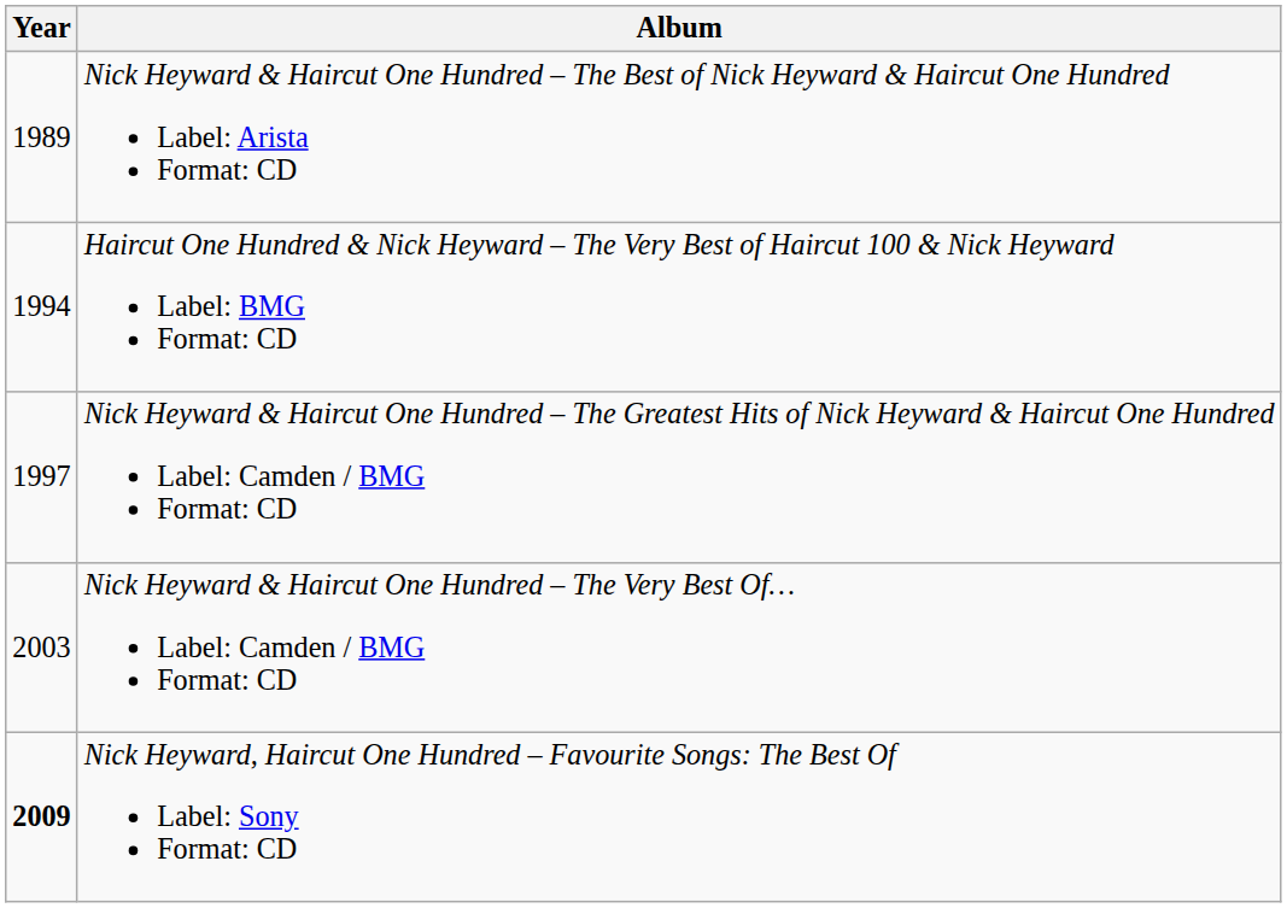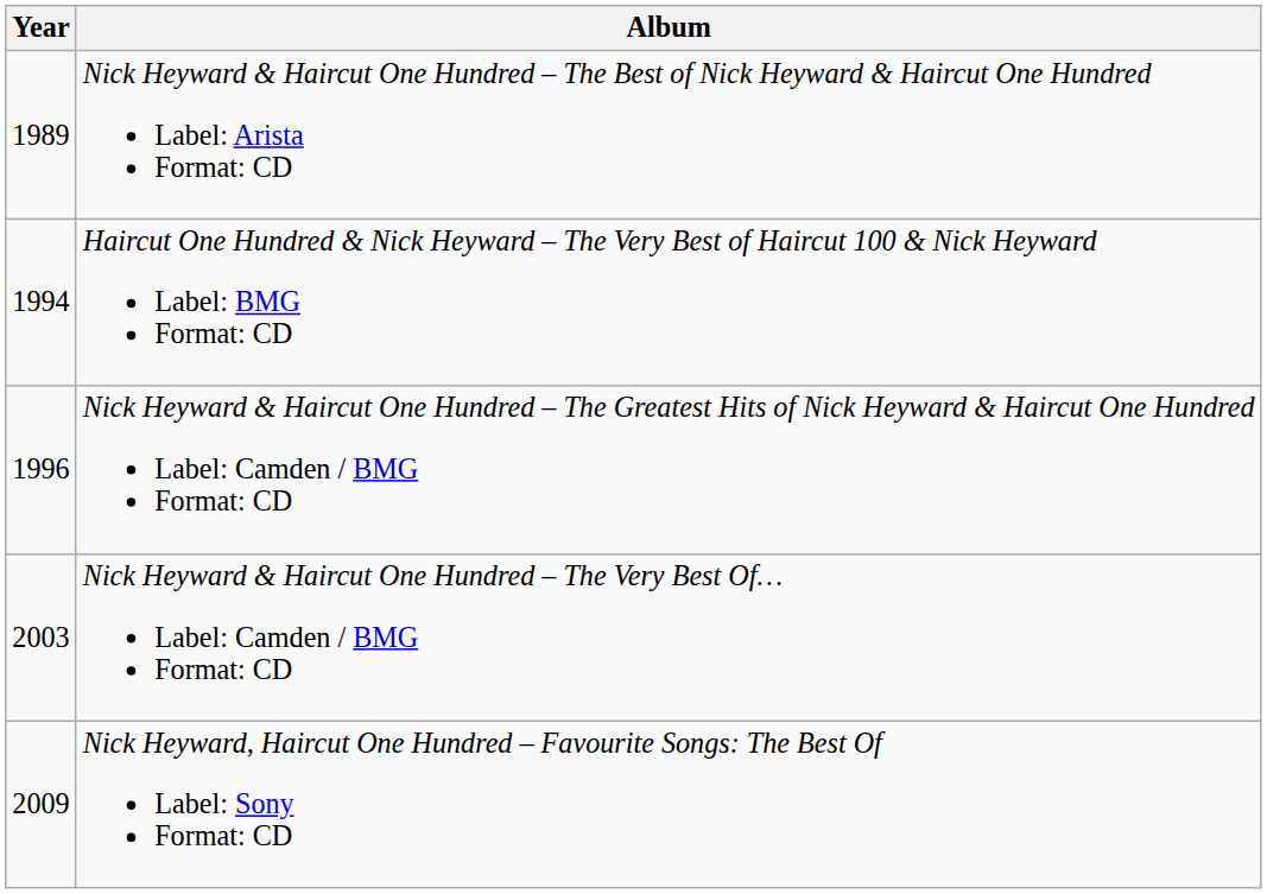row 4 | Year: 1997 -> 1996
row 6 | Year: bold -> normal
